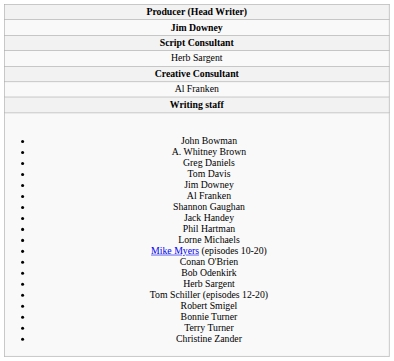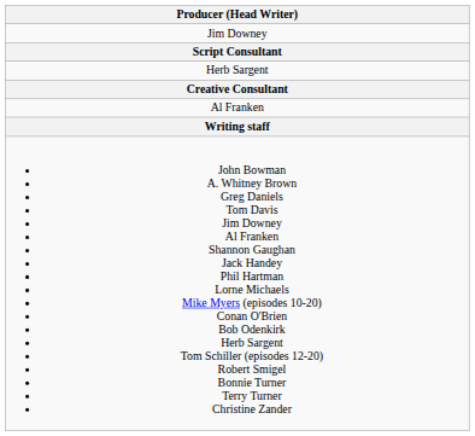row 2 | column 1: bold -> normal
